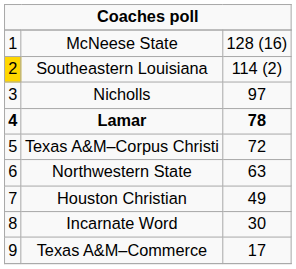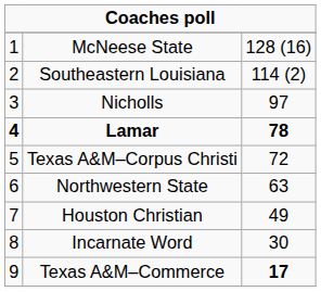Southeastern Louisiana | column 1: gold background -> no background
Texas A&M–Commerce | column 3: normal -> bold
